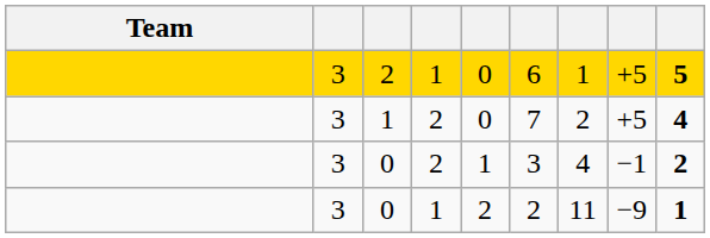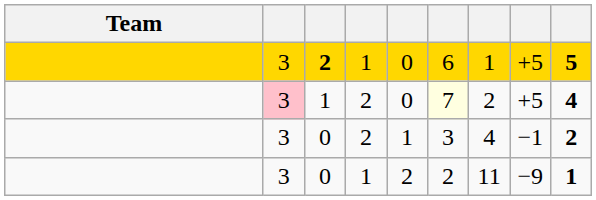row 2 | column 3: normal -> bold
row 3 | column 2: no background -> pink background
row 3 | column 6: no background -> lightyellow background
